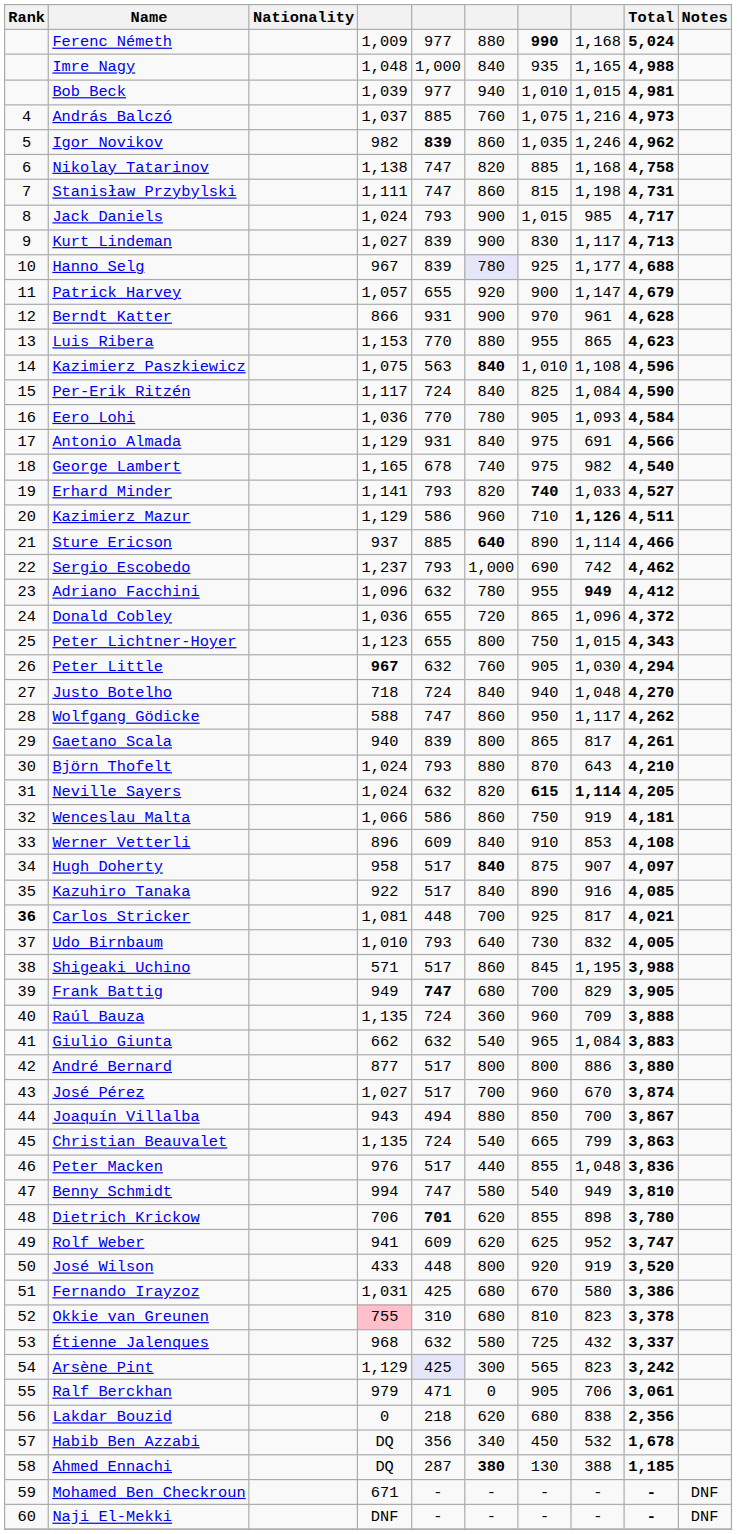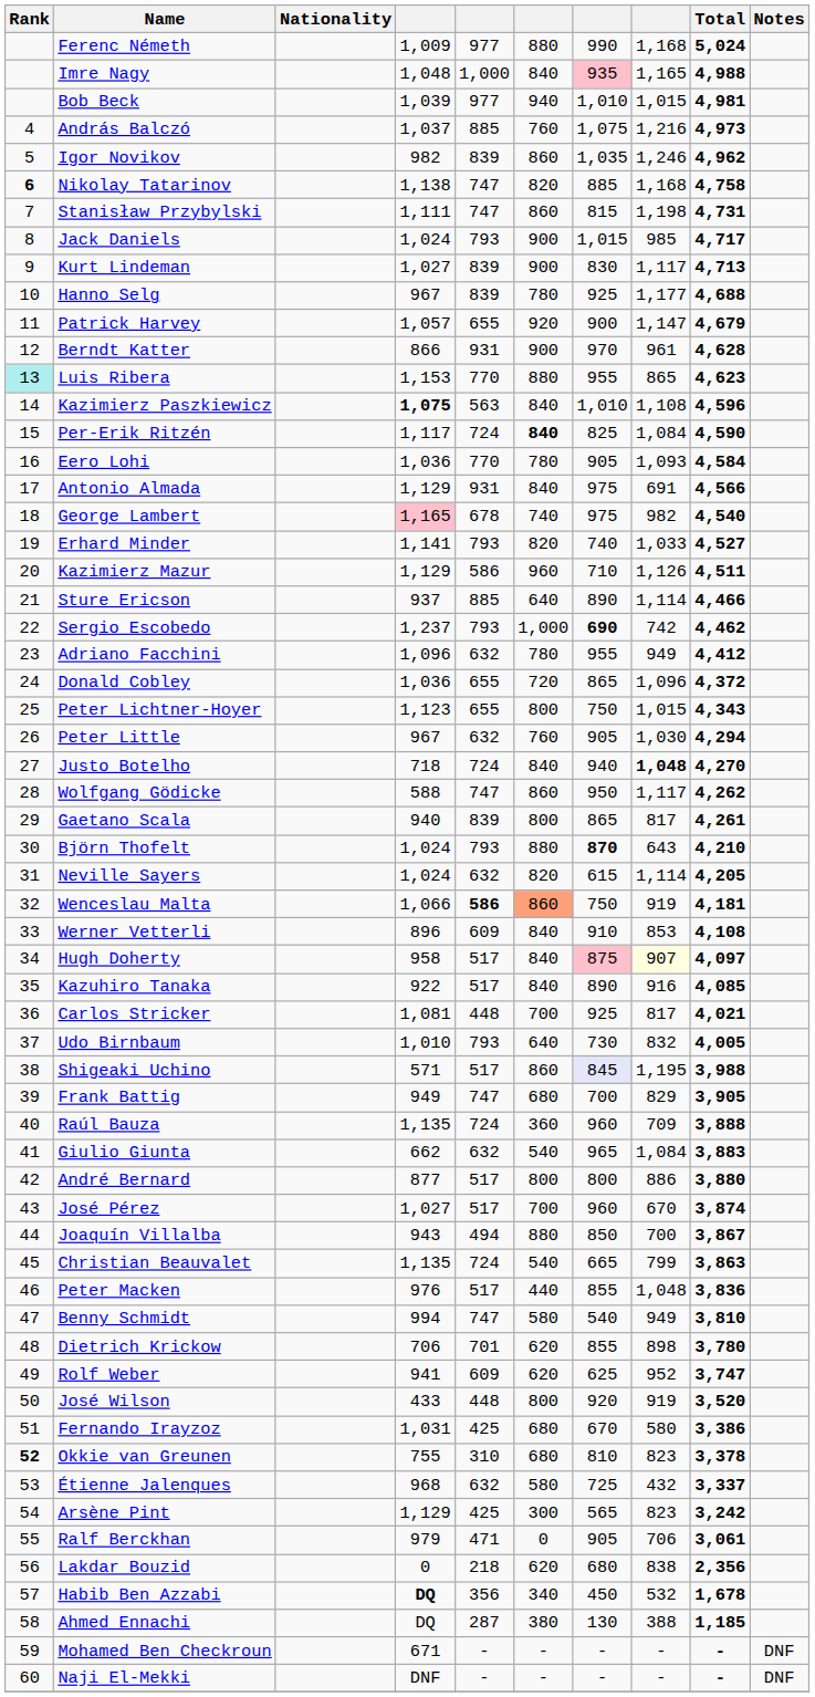Ferenc Németh | column 7: bold -> normal
Imre Nagy | column 7: no background -> pink background
Igor Novikov | column 5: bold -> normal
Nikolay Tatarinov | Rank: normal -> bold
Hanno Selg | column 6: lavender background -> no background
Luis Ribera | Rank: no background -> paleturquoise background
Kazimierz Paszkiewicz | column 4: normal -> bold
Kazimierz Paszkiewicz | column 6: bold -> normal
Per-Erik Ritzén | column 6: normal -> bold
George Lambert | column 4: no background -> pink background
Erhard Minder | column 7: bold -> normal
Kazimierz Mazur | column 8: bold -> normal
Sture Ericson | column 6: bold -> normal
Sergio Escobedo | column 7: normal -> bold
Adriano Facchini | column 8: bold -> normal
Peter Little | column 4: bold -> normal
Justo Botelho | column 8: normal -> bold
Björn Thofelt | column 7: normal -> bold
Neville Sayers | column 7: bold -> normal
Neville Sayers | column 8: bold -> normal
Wenceslau Malta | column 5: normal -> bold
Wenceslau Malta | column 6: no background -> lightsalmon background
Hugh Doherty | column 6: bold -> normal
Hugh Doherty | column 7: no background -> pink background
Hugh Doherty | column 8: no background -> lightyellow background
Carlos Stricker | Rank: bold -> normal
Shigeaki Uchino | column 7: no background -> lavender background
Frank Battig | column 5: bold -> normal
Dietrich Krickow | column 5: bold -> normal
Okkie van Greunen | Rank: normal -> bold
Okkie van Greunen | column 4: pink background -> no background
Arsène Pint | column 5: lavender background -> no background
Habib Ben Azzabi | column 4: normal -> bold
Ahmed Ennachi | column 6: bold -> normal
